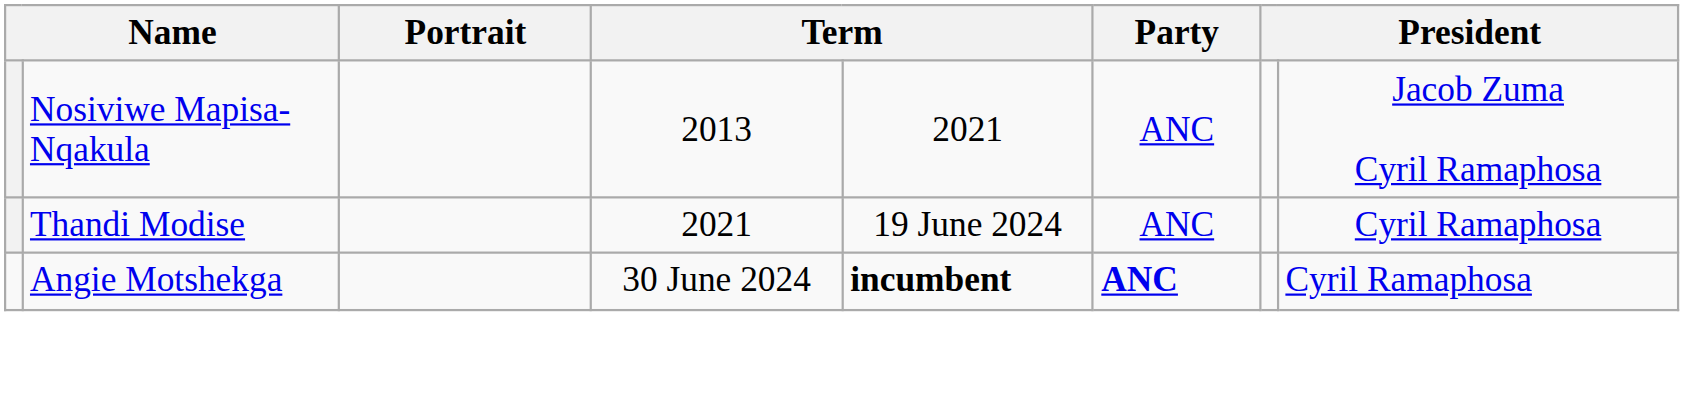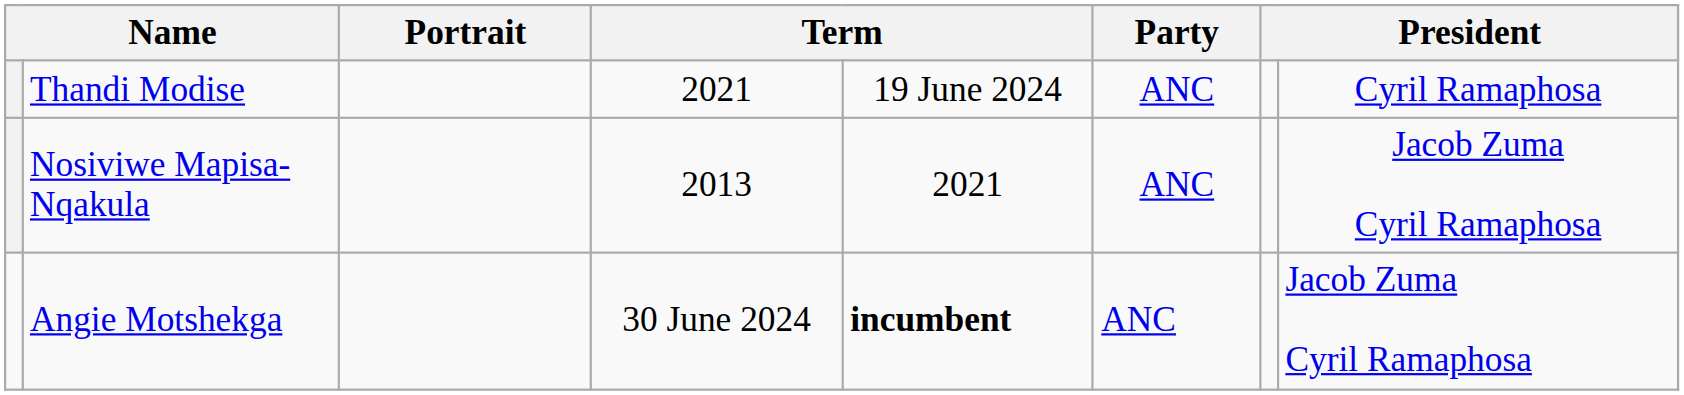rows swapped: Nosiviwe Mapisa-Nqakula <-> Thandi Modise
Angie Motshekga | Party: bold -> normal
Angie Motshekga | column 8: Cyril Ramaphosa -> Jacob Zuma Cyril Ramaphosa
